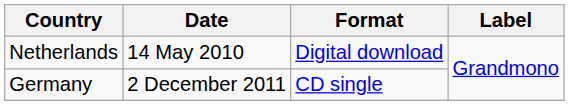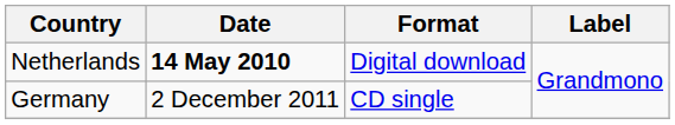Netherlands | Date: normal -> bold
